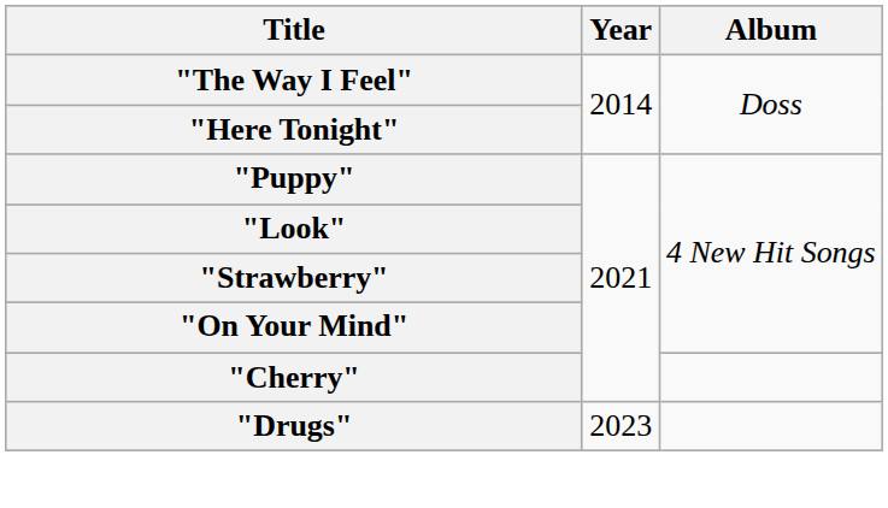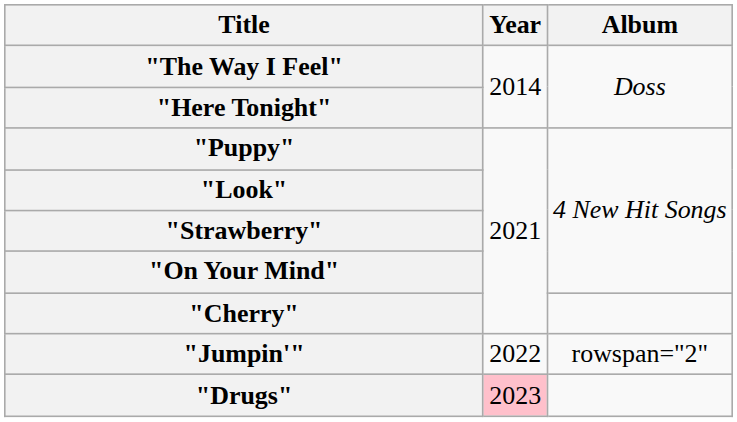+ row: "Jumpin'" | 2022 | rowspan="2"
"Drugs" | Year: no background -> pink background
